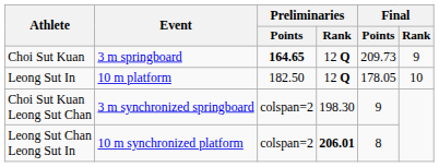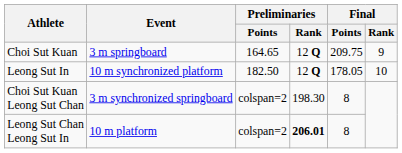Choi Sut Kuan | Preliminaries / Points: bold -> normal
Choi Sut Kuan | Final / Points: 209.73 -> 209.75
Leong Sut In | Event: 10 m platform -> 10 m synchronized platform
Choi Sut Kuan Leong Sut Chan | Final / Points: 9 -> 8
Leong Sut Chan Leong Sut In | Event: 10 m synchronized platform -> 10 m platform
